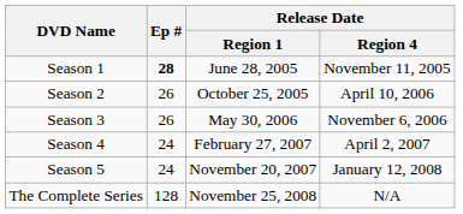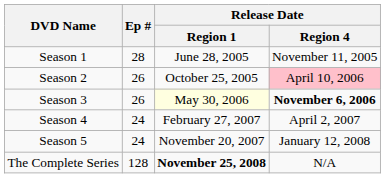Season 1 | Ep #: bold -> normal
Season 2 | Release Date / Region 4: no background -> pink background
Season 3 | Release Date / Region 1: no background -> lightyellow background
Season 3 | Release Date / Region 4: normal -> bold
The Complete Series | Release Date / Region 1: normal -> bold
